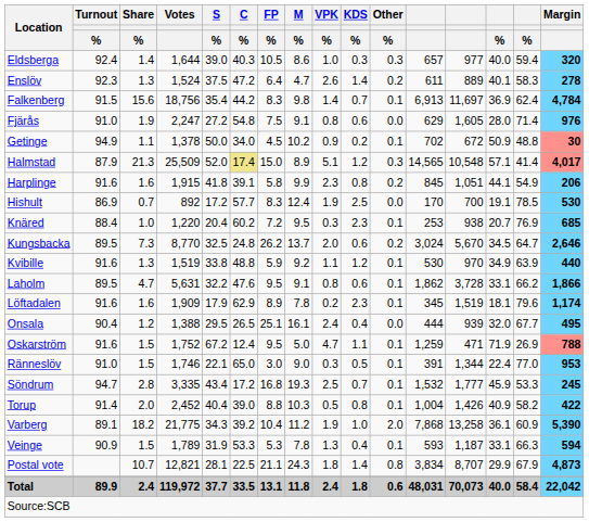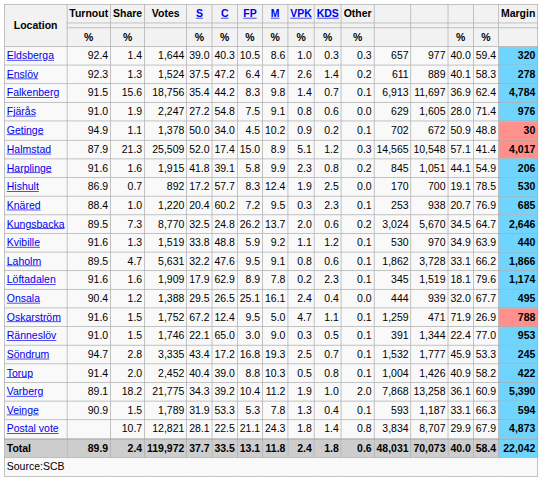Halmstad | C / %: khaki background -> no background
